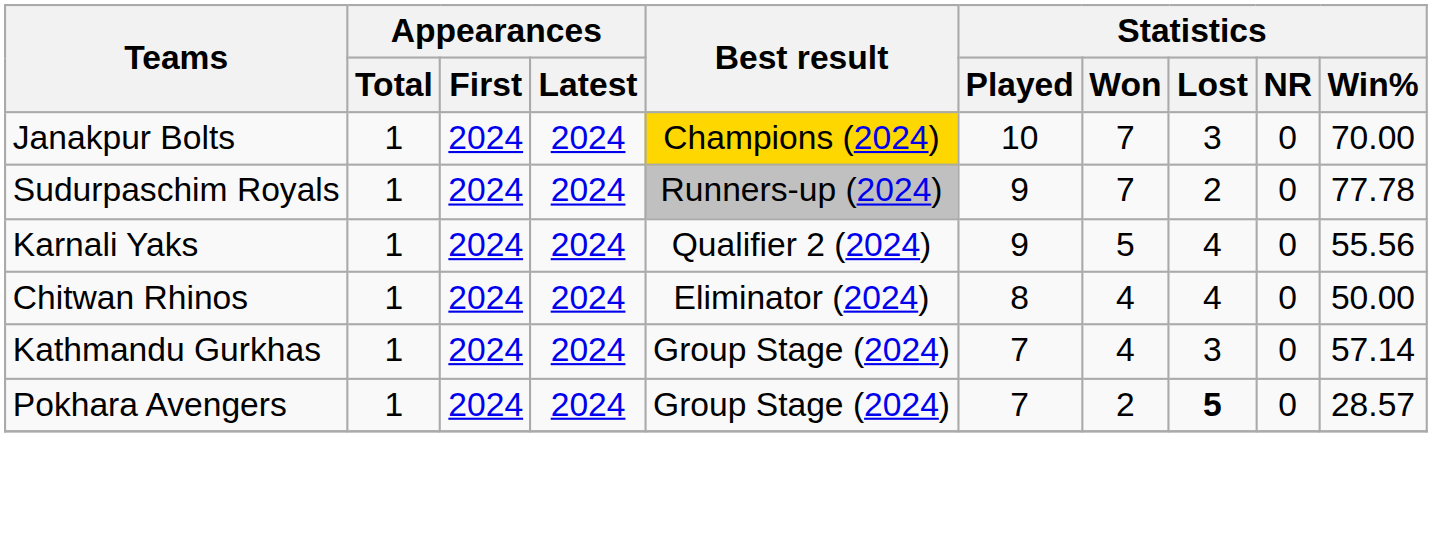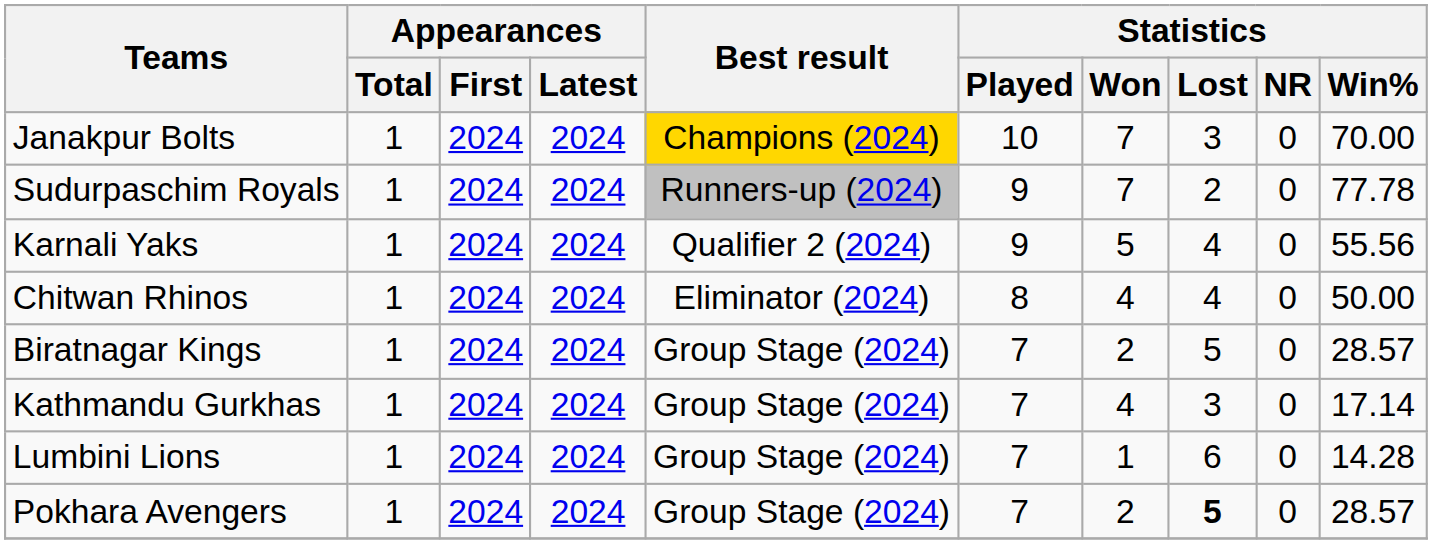+ row: Biratnagar Kings | 1 | 2024 | 2024 | Group Stage (2024) | 7 | 2 | 5 | 0 | 28.57
Kathmandu Gurkhas | Statistics / Win%: 57.14 -> 17.14
+ row: Lumbini Lions | 1 | 2024 | 2024 | Group Stage (2024) | 7 | 1 | 6 | 0 | 14.28
